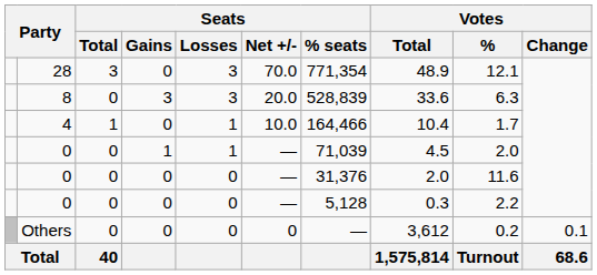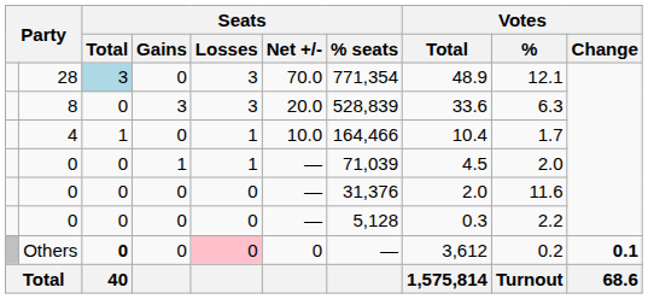28 | Seats / Total: no background -> lightblue background
Others | Seats / Total: normal -> bold
Others | Seats / Losses: no background -> pink background
Others | Votes / Change: normal -> bold
